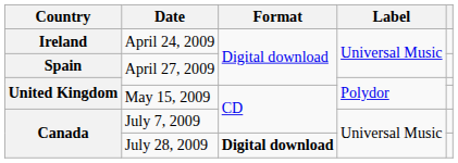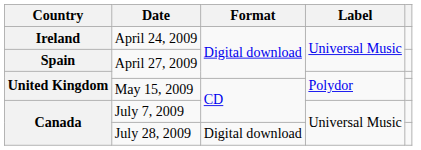July 28, 2009 | Format: bold -> normal
